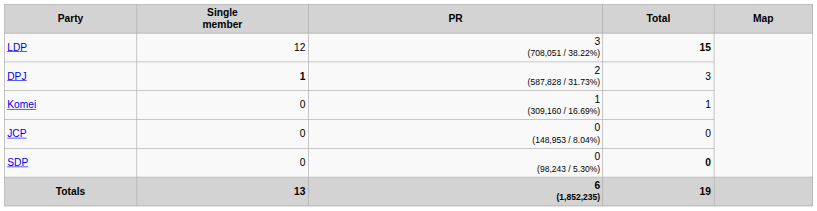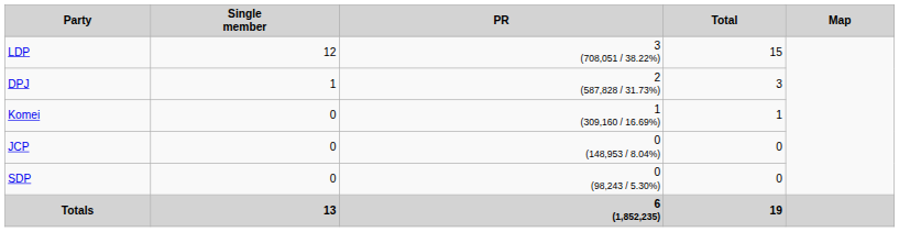LDP | Total: bold -> normal
DPJ | Single member: bold -> normal
SDP | Total: bold -> normal
